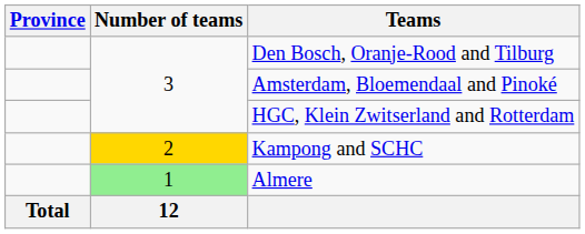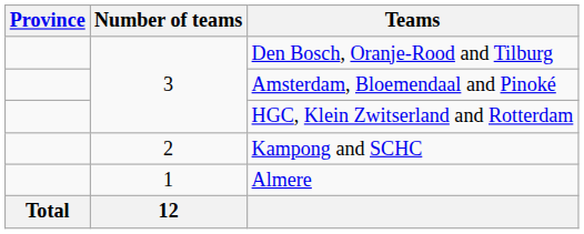Kampong and SCHC | Number of teams: gold background -> no background
Almere | Number of teams: lightgreen background -> no background
